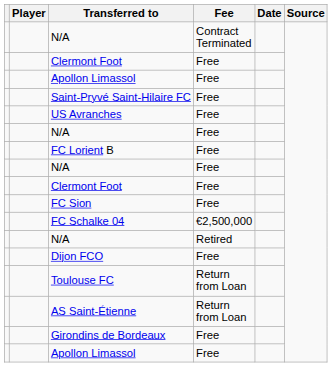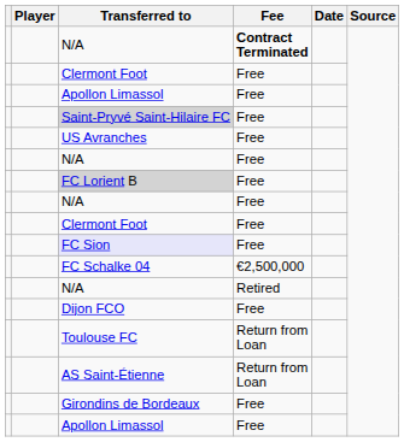N/A / Contract Terminated | Fee: normal -> bold
Saint-Pryvé Saint-Hilaire FC | Transferred to: no background -> lightgrey background
FC Lorient B | Transferred to: no background -> lightgrey background
FC Sion | Transferred to: no background -> lavender background
